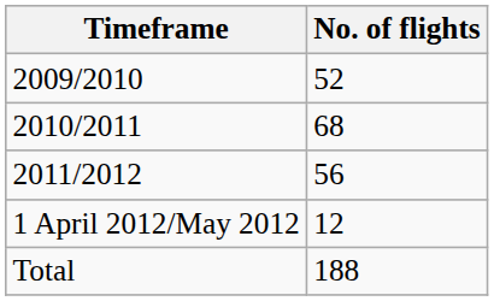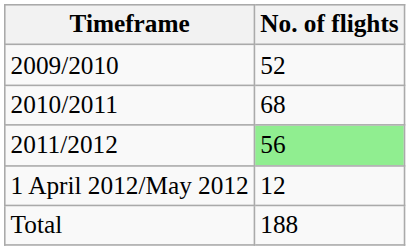2011/2012 | No. of flights: no background -> lightgreen background
